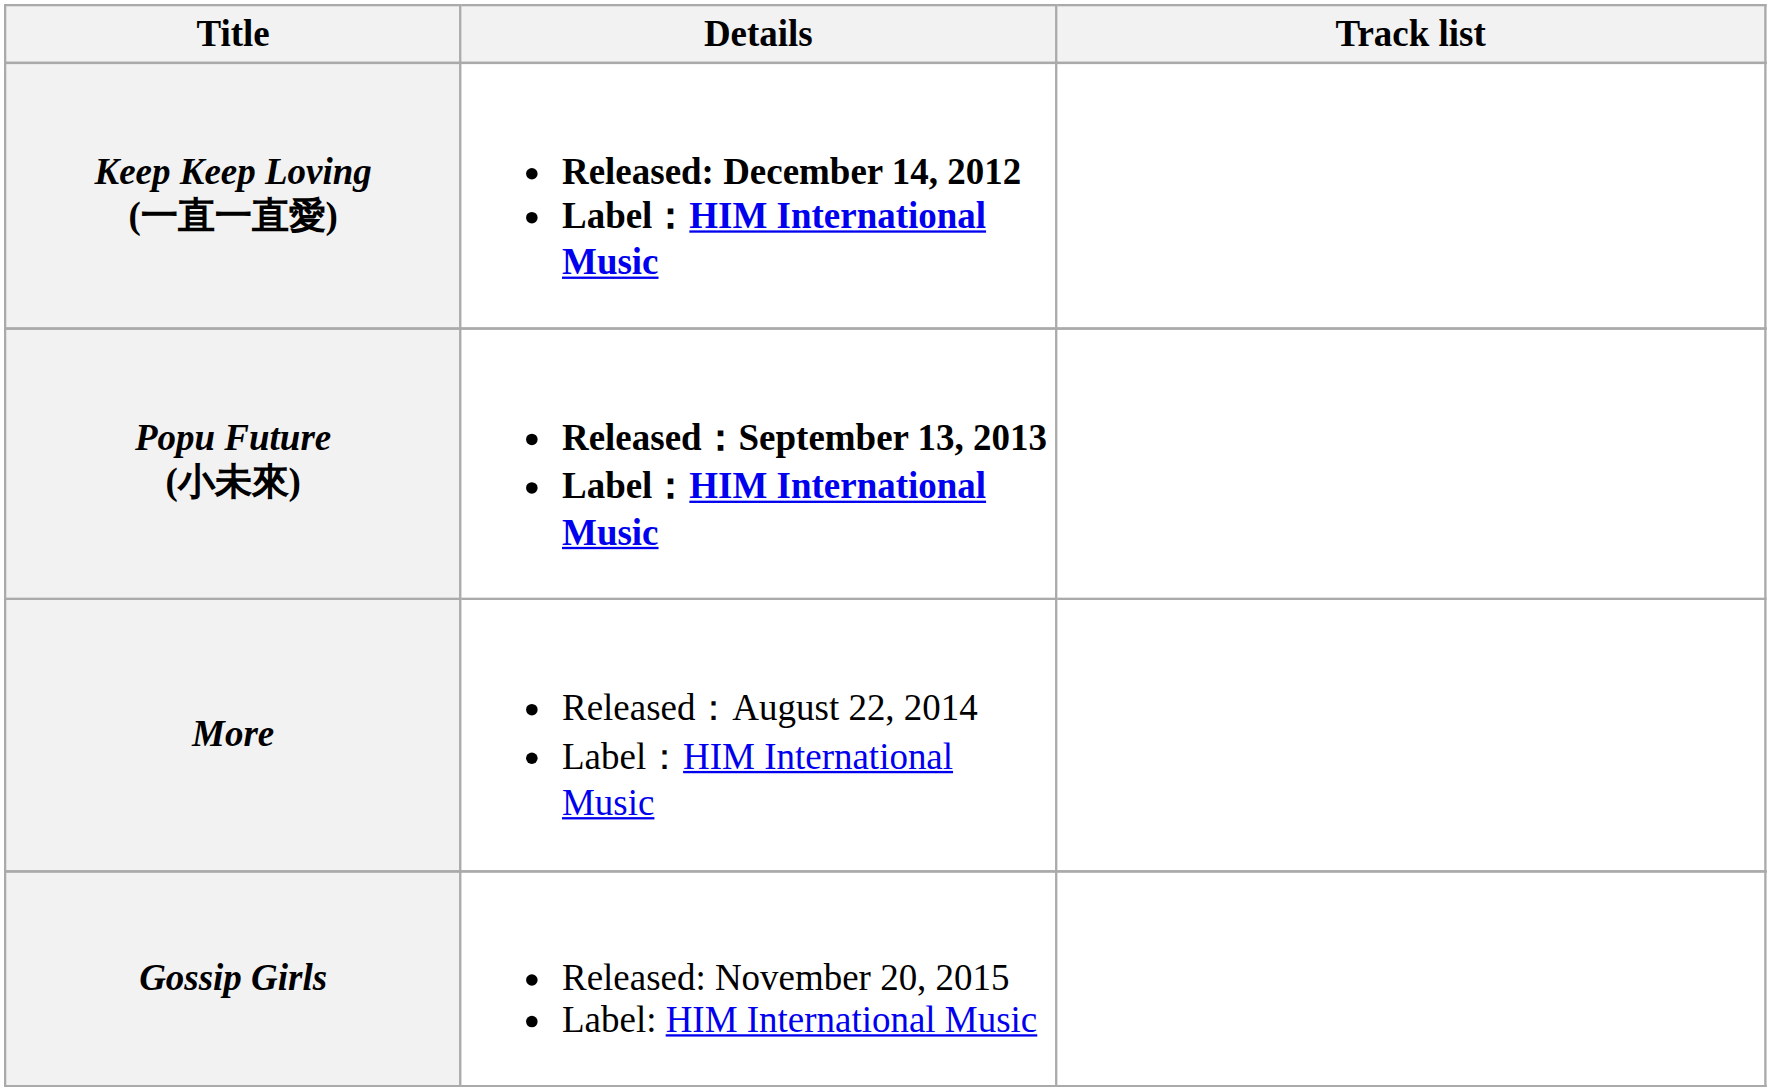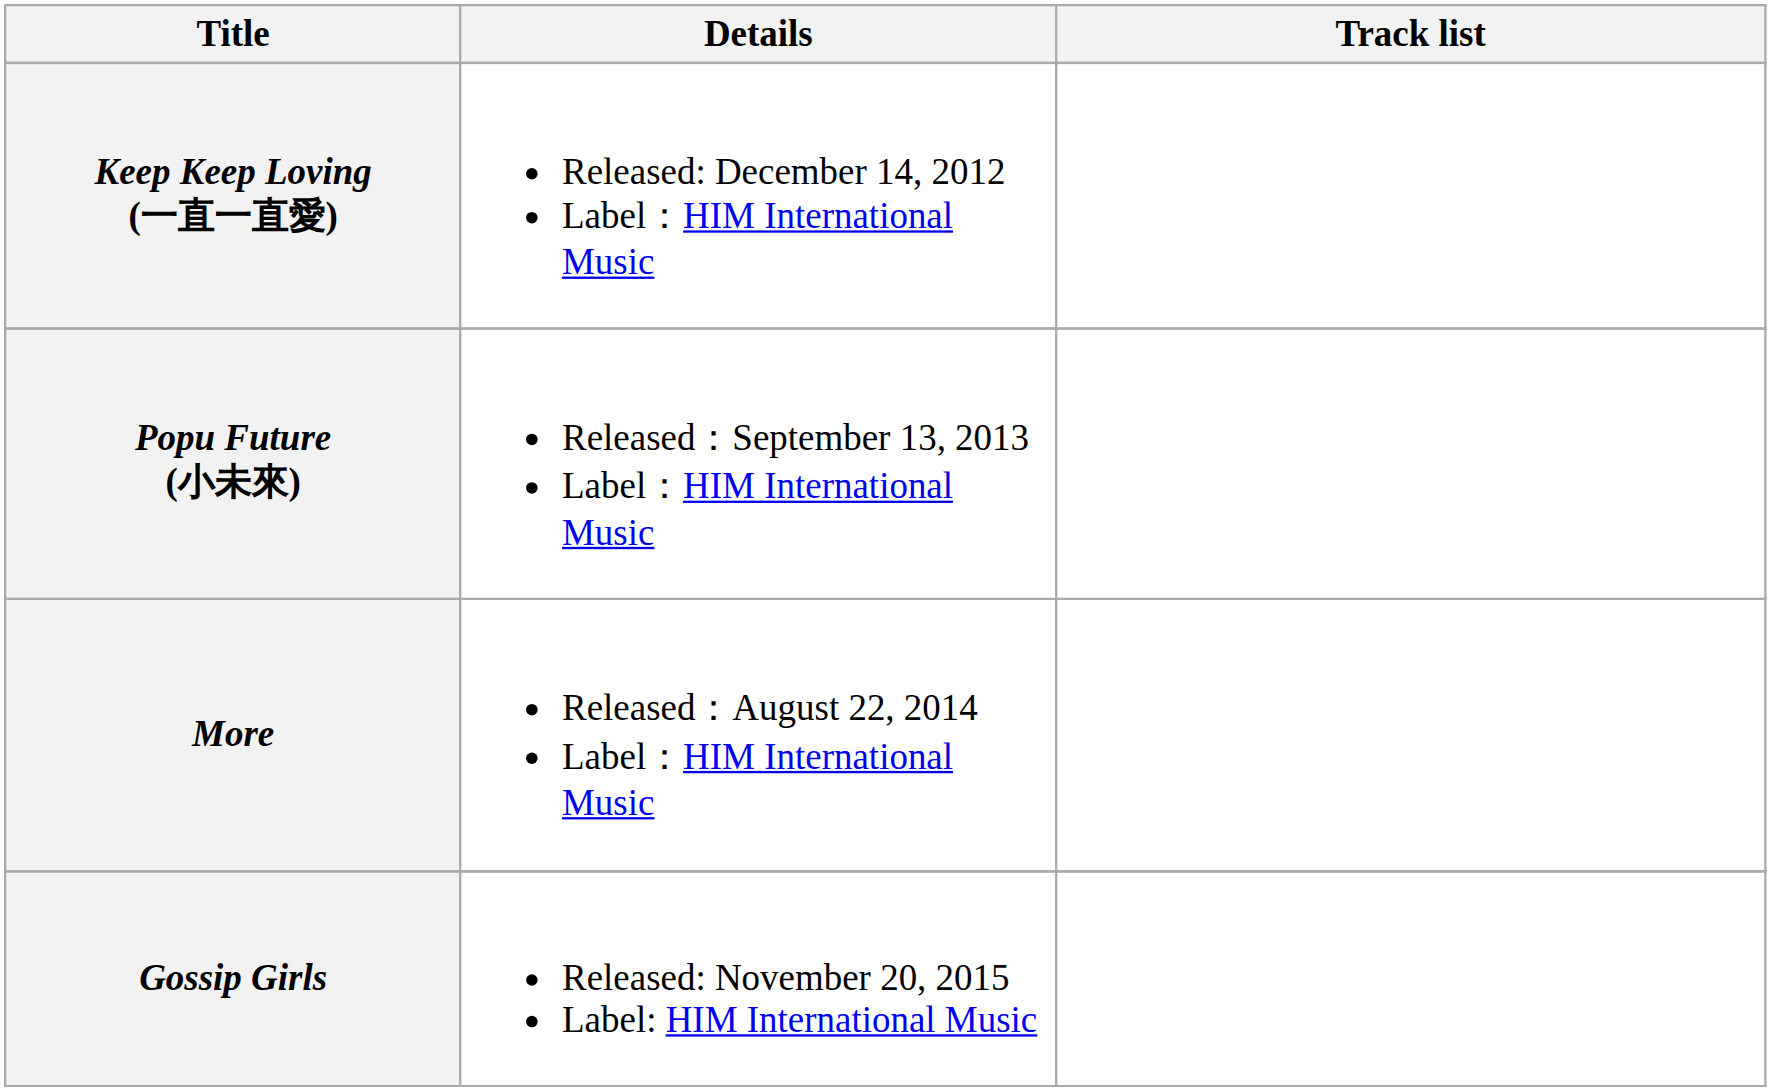Keep Keep Loving (一直一直愛) | Details: bold -> normal
Popu Future (小未來) | Details: bold -> normal
